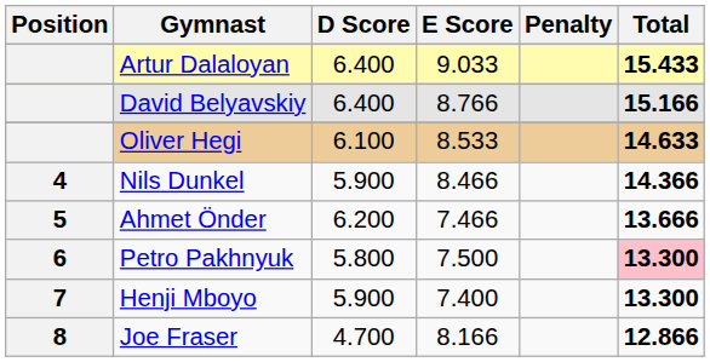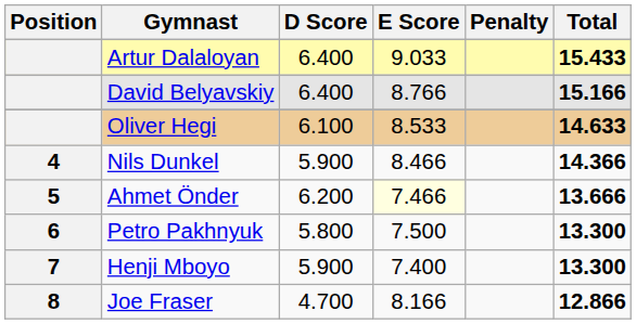Ahmet Önder | E Score: no background -> lightyellow background
Petro Pakhnyuk | Total: pink background -> no background
